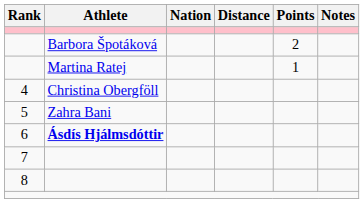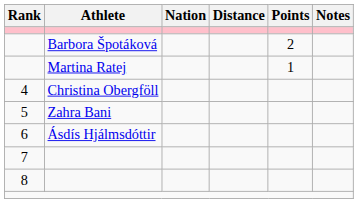6 | Athlete: bold -> normal
